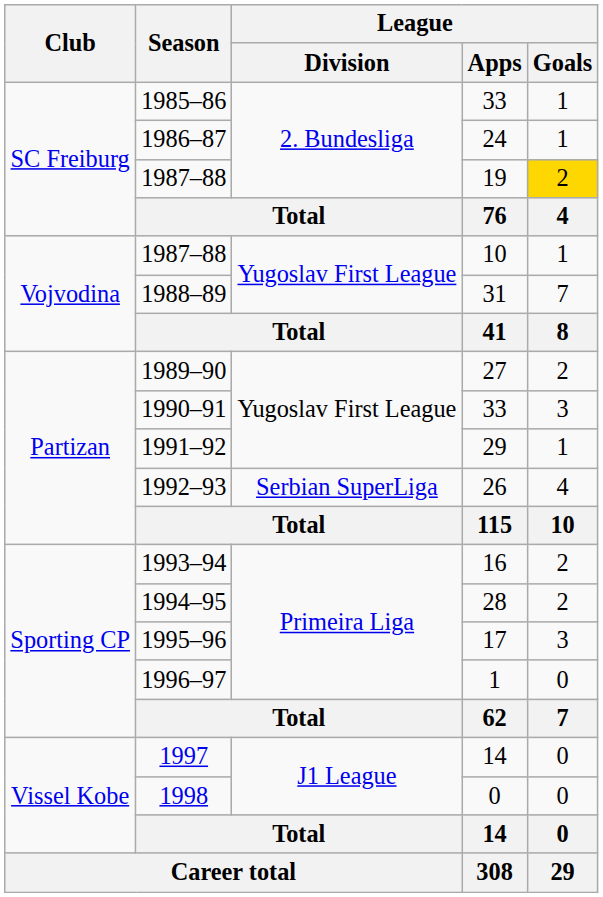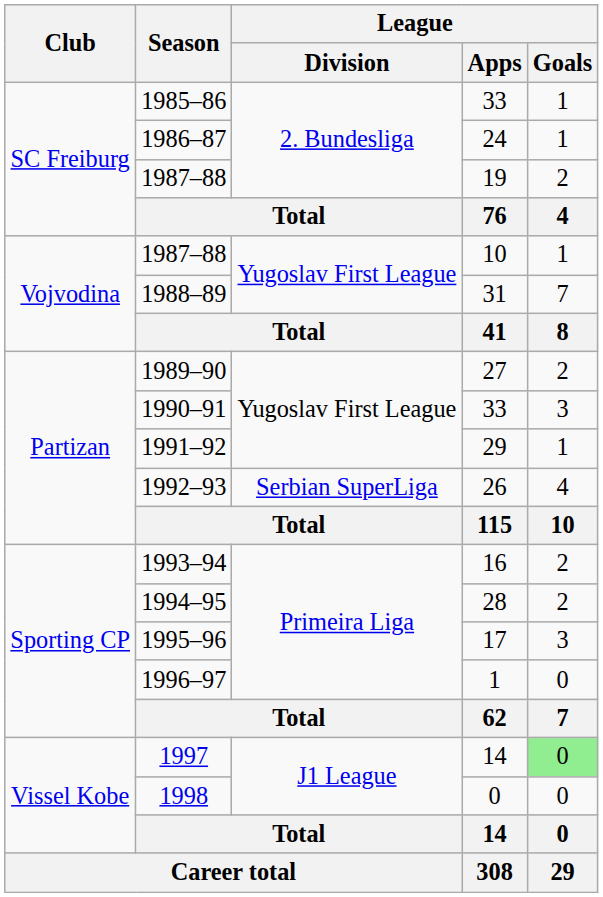1987–88 / 19 | League / Goals: gold background -> no background
1997 | League / Goals: no background -> lightgreen background
